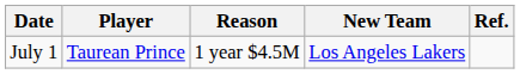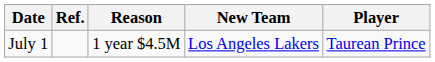columns swapped: Player <-> Ref.
